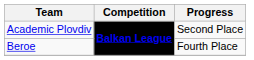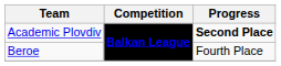Academic Plovdiv | Progress: normal -> bold
